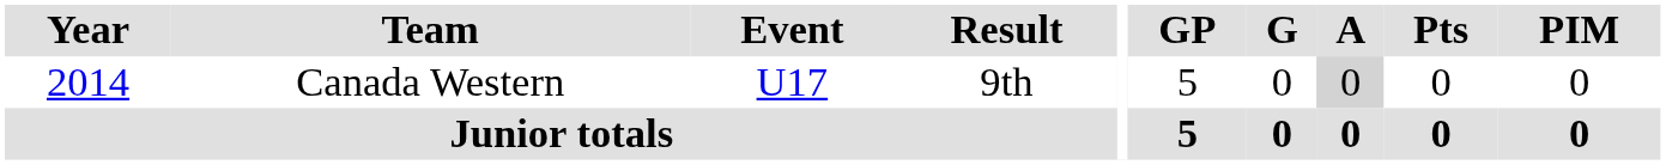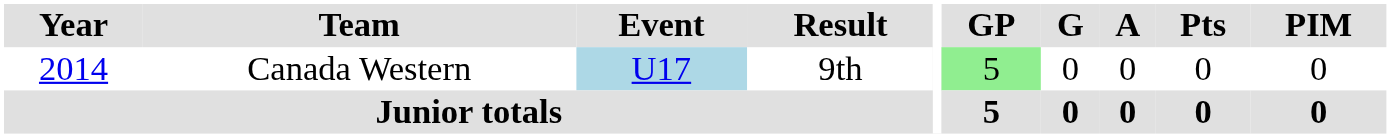Canada Western | Event: no background -> lightblue background
Canada Western | GP: no background -> lightgreen background
Canada Western | A: lightgrey background -> no background
